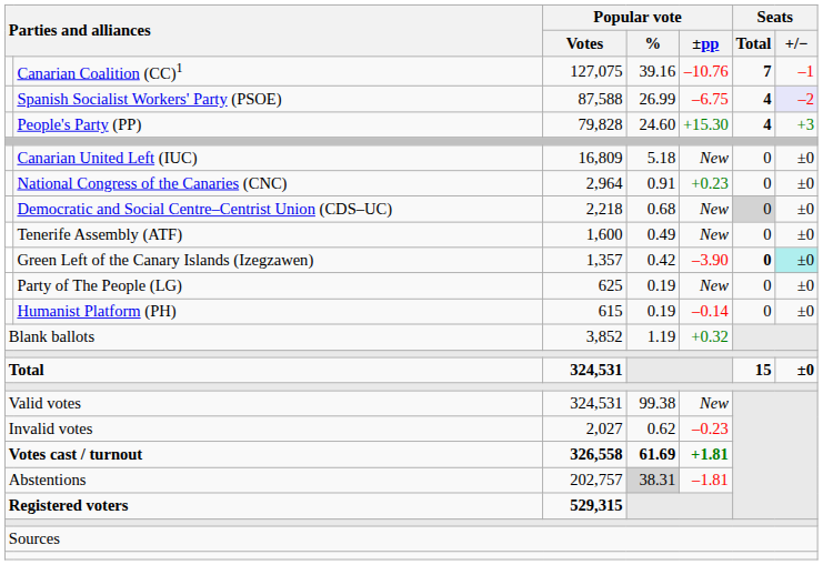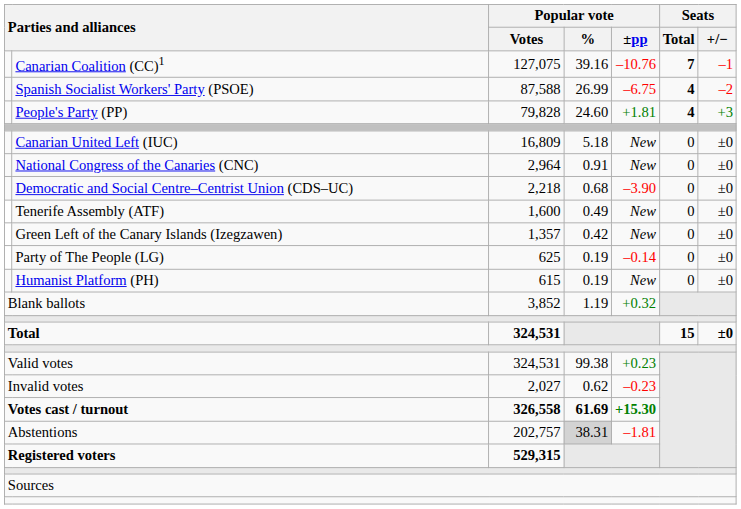Spanish Socialist Workers' Party (PSOE) | Seats / +/−: lavender background -> no background
People's Party (PP) | Popular vote / ±pp: +15.30 -> +1.81
National Congress of the Canaries (CNC) | Popular vote / ±pp: +0.23 -> New
Democratic and Social Centre–Centrist Union (CDS–UC) | Popular vote / ±pp: New -> –3.90
Democratic and Social Centre–Centrist Union (CDS–UC) | Seats / Total: lightgrey background -> no background
Green Left of the Canary Islands (Izegzawen) | Popular vote / ±pp: –3.90 -> New
Green Left of the Canary Islands (Izegzawen) | Seats / Total: bold -> normal
Green Left of the Canary Islands (Izegzawen) | Seats / +/−: paleturquoise background -> no background
Party of The People (LG) | Popular vote / ±pp: New -> –0.14
Humanist Platform (PH) | Popular vote / ±pp: –0.14 -> New
Valid votes | Popular vote / ±pp: New -> +0.23
Votes cast / turnout | Popular vote / ±pp: +1.81 -> +15.30
